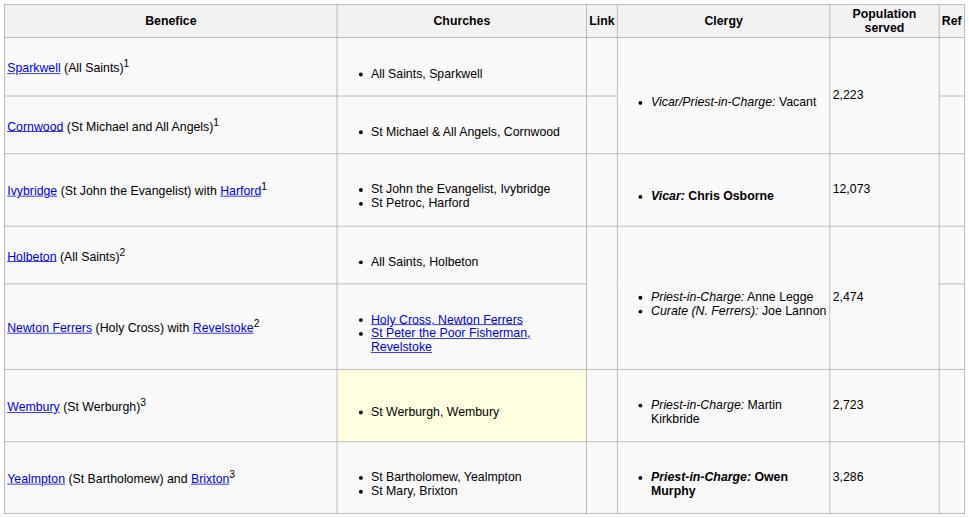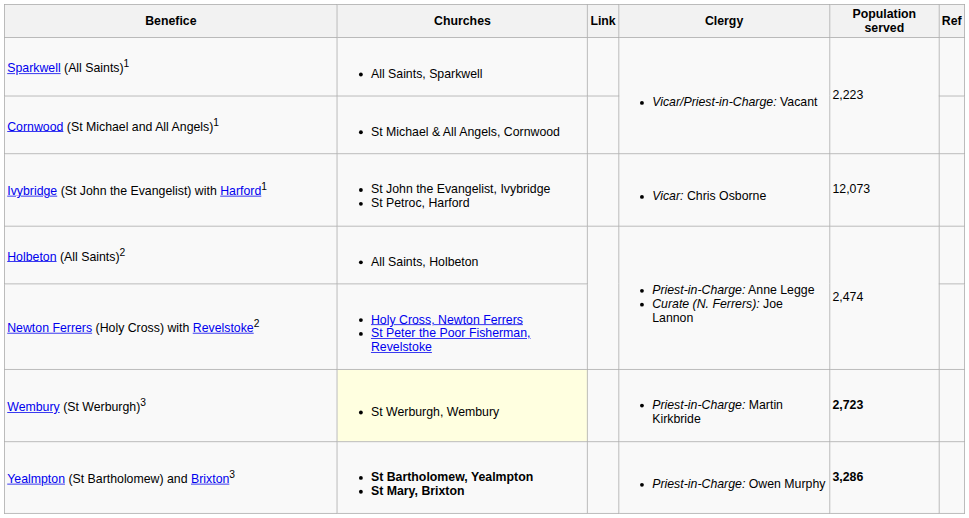Ivybridge (St John the Evangelist) with Harford1 | Clergy: bold -> normal
Wembury (St Werburgh)3 | Population served: normal -> bold
Yealmpton (St Bartholomew) and Brixton3 | Churches: normal -> bold
Yealmpton (St Bartholomew) and Brixton3 | Clergy: bold -> normal
Yealmpton (St Bartholomew) and Brixton3 | Population served: normal -> bold
